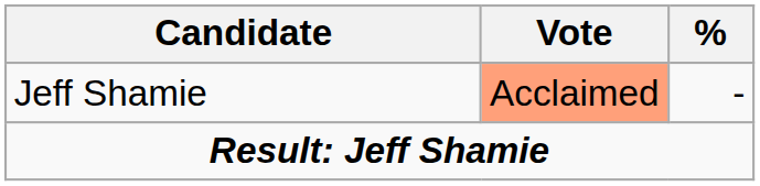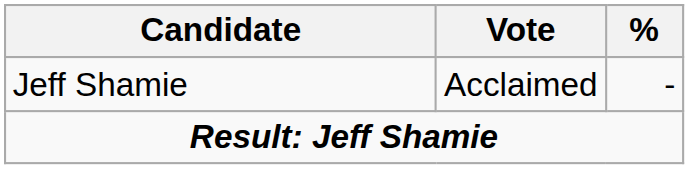Jeff Shamie | Vote: lightsalmon background -> no background
